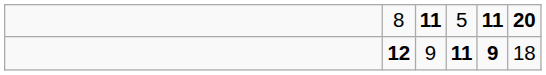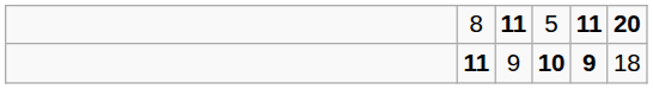row 2 | column 2: 12 -> 11
row 2 | column 4: 11 -> 10
